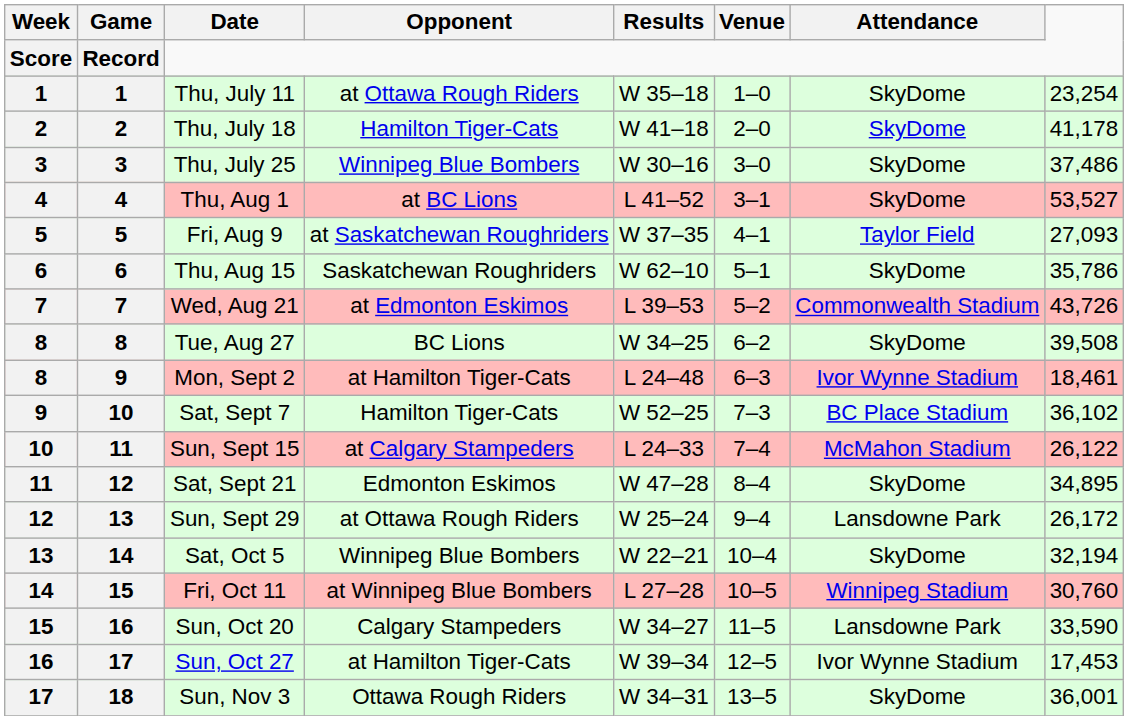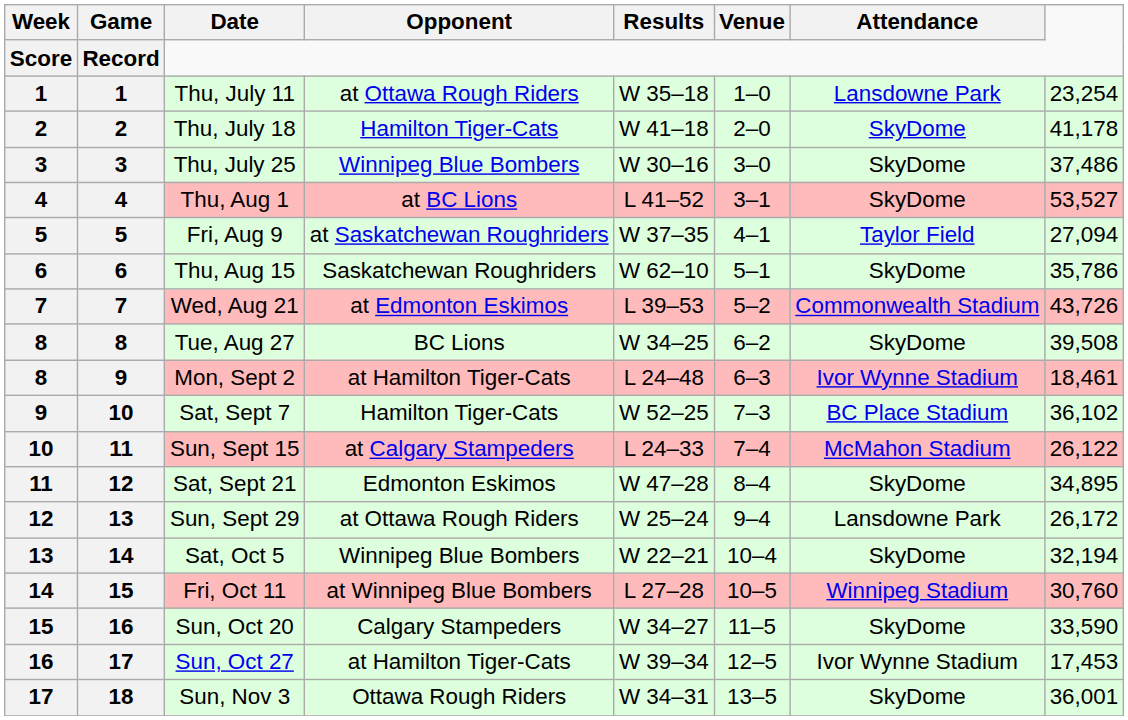Thu, July 11 | Attendance: SkyDome -> Lansdowne Park
Fri, Aug 9 | column 8: 27,093 -> 27,094
Sun, Oct 20 | Attendance: Lansdowne Park -> SkyDome
